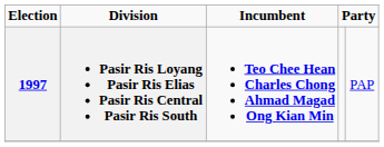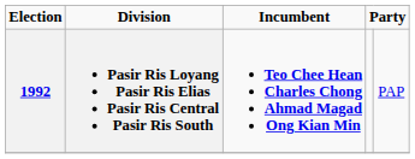row 2 | Election: 1997 -> 1992
